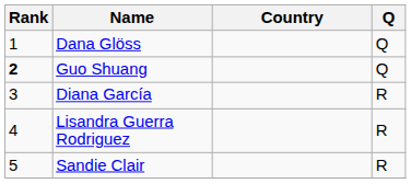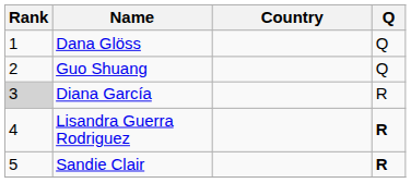Guo Shuang | Rank: bold -> normal
Diana García | Rank: no background -> lightgrey background
Lisandra Guerra Rodriguez | Q: normal -> bold
Sandie Clair | Q: normal -> bold
